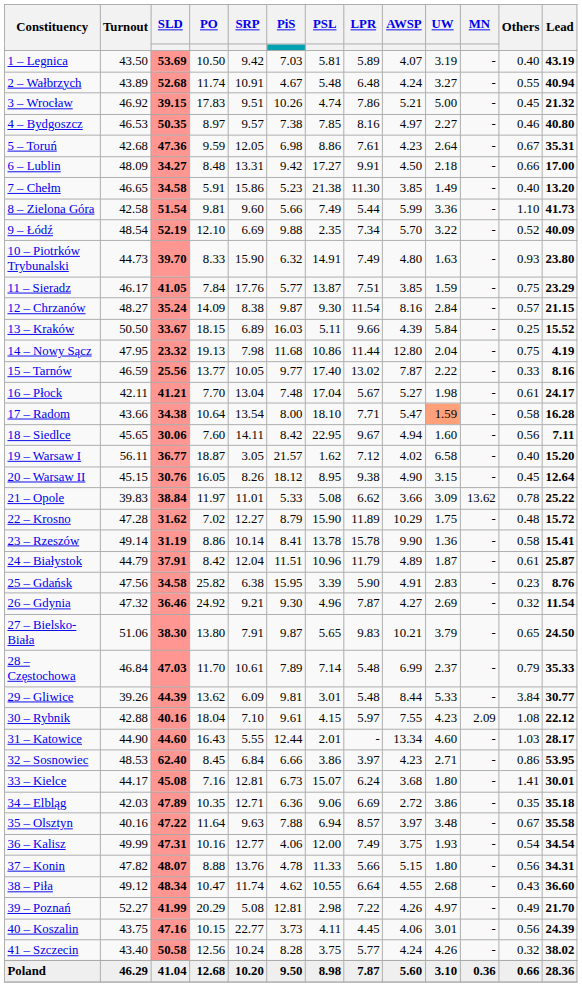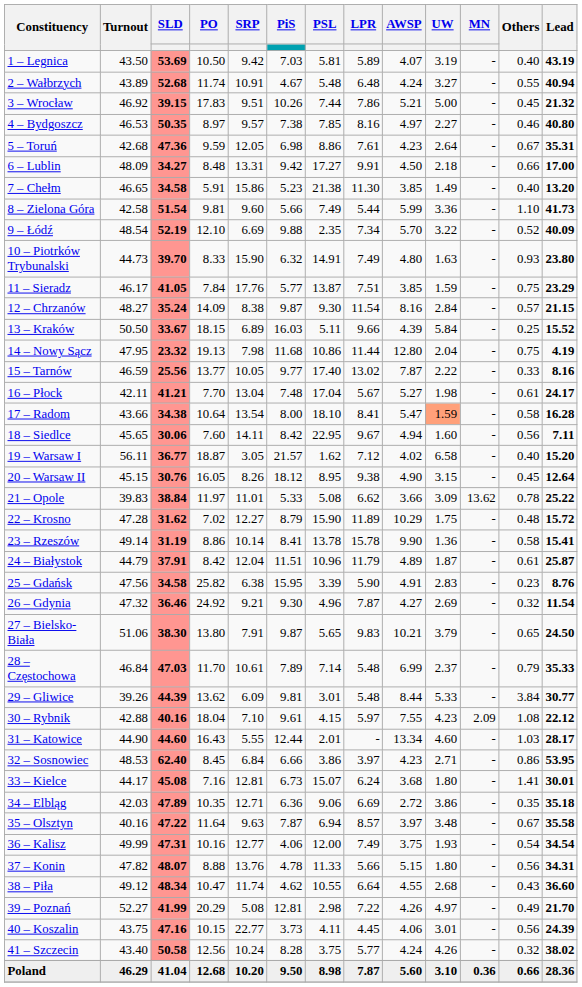3 – Wrocław | PSL: 4.74 -> 7.44
17 – Radom | LPR: 7.71 -> 8.41
35 – Olsztyn | PiS: 7.88 -> 7.87
